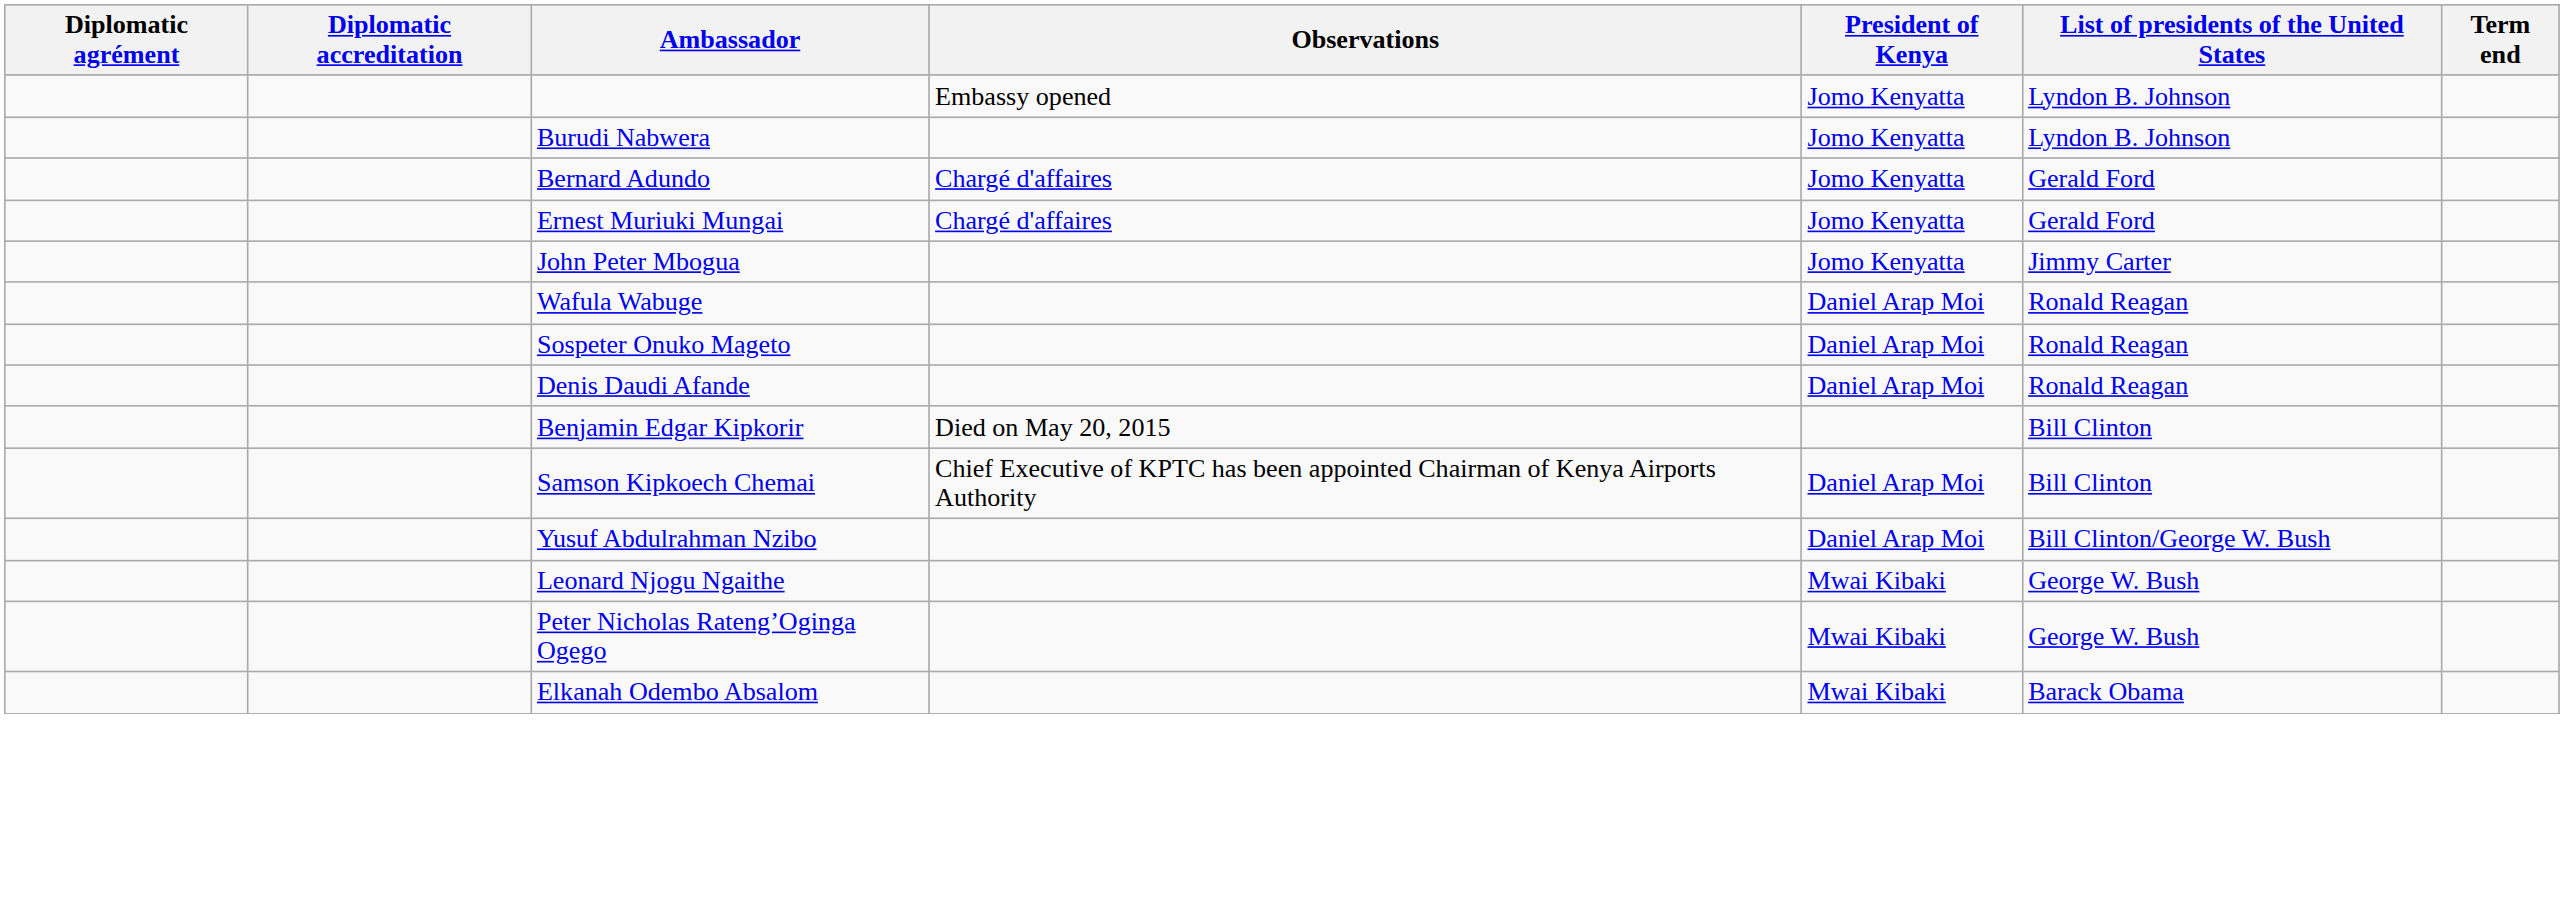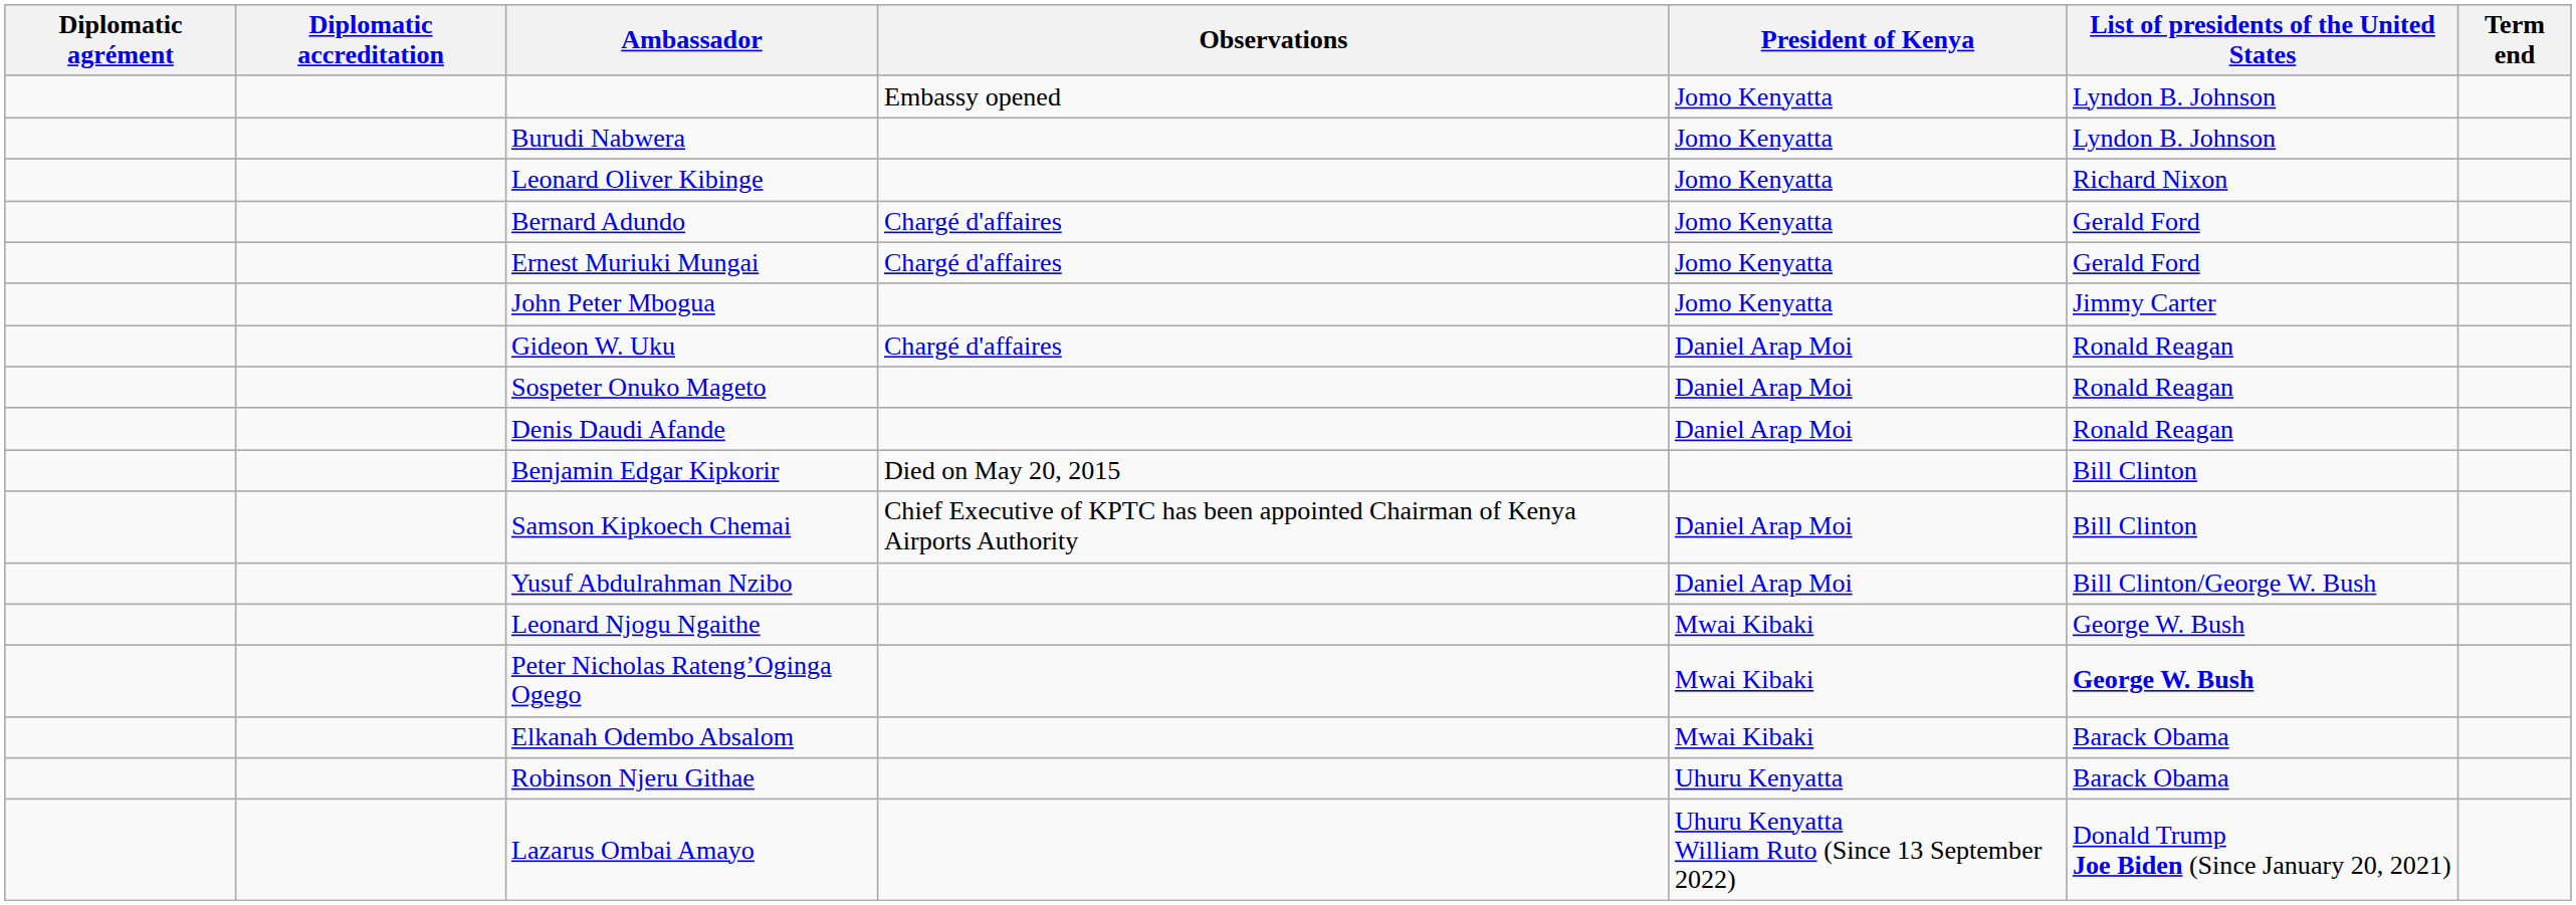+ row: Leonard Oliver Kibinge | Jomo Kenyatta | Richard Nixon
+ row: Gideon W. Uku | Chargé d'affaires | Daniel Arap Moi | Ronald Reagan
- row: Wafula Wabuge | Daniel Arap Moi | Ronald Reagan
Peter Nicholas Rateng’Oginga Ogego | List of presidents of the United States: normal -> bold
+ row: Robinson Njeru Githae | Uhuru Kenyatta | Barack Obama
+ row: Lazarus Ombai Amayo | Uhuru Kenyatta William Ruto (Since 13 September 2022) | Donald Trump Joe Biden (Since January 20, 2021)
